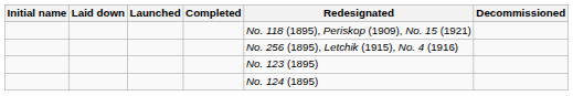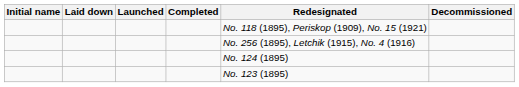row 4 | Redesignated: No. 123 (1895) -> No. 124 (1895)
row 5 | Redesignated: No. 124 (1895) -> No. 123 (1895)
